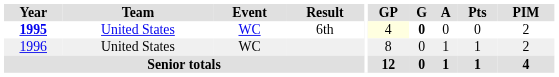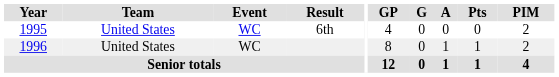6th | Year: bold -> normal
6th | GP: lightyellow background -> no background
6th | G: bold -> normal
